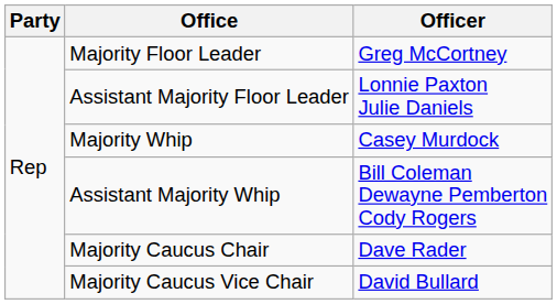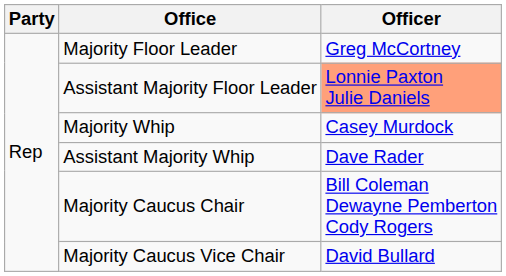Assistant Majority Floor Leader | Officer: no background -> lightsalmon background
Assistant Majority Whip | Officer: Bill Coleman Dewayne Pemberton Cody Rogers -> Dave Rader
Majority Caucus Chair | Officer: Dave Rader -> Bill Coleman Dewayne Pemberton Cody Rogers
